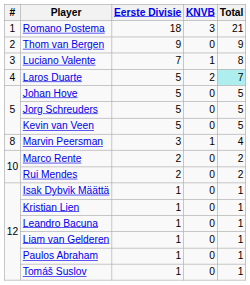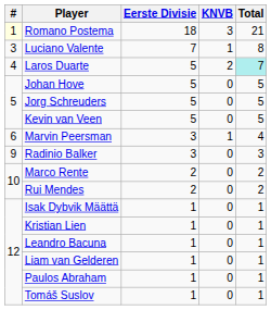Romano Postema | #: no background -> lightyellow background
- row: 2 | Thom van Bergen | 9 | 0 | 9
Marvin Peersman | #: 8 -> 6
+ row: 9 | Radinio Balker | 3 | 0 | 3
